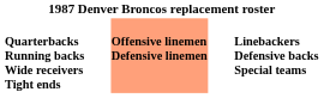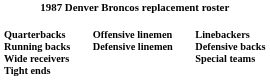Quarterbacks Running backs Wide receivers Tight ends | column 2: lightsalmon background -> no background
